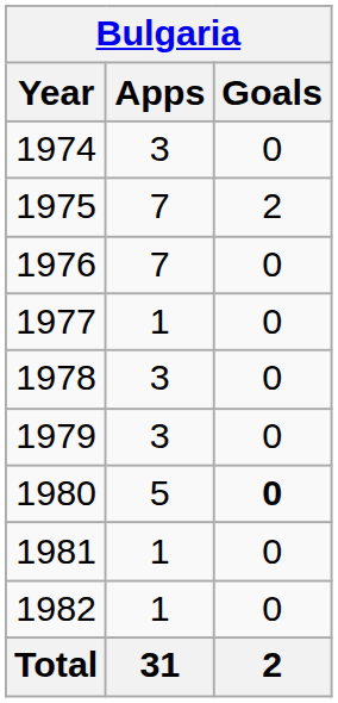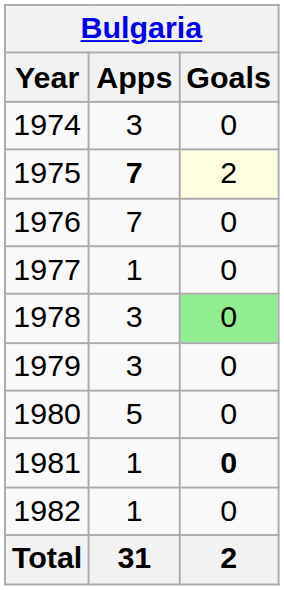1975 | Apps: normal -> bold
1975 | Goals: no background -> lightyellow background
1978 | Goals: no background -> lightgreen background
1980 | Goals: bold -> normal
1981 | Goals: normal -> bold
